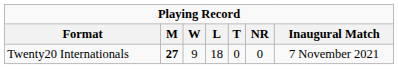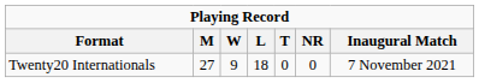Twenty20 Internationals | M: bold -> normal
